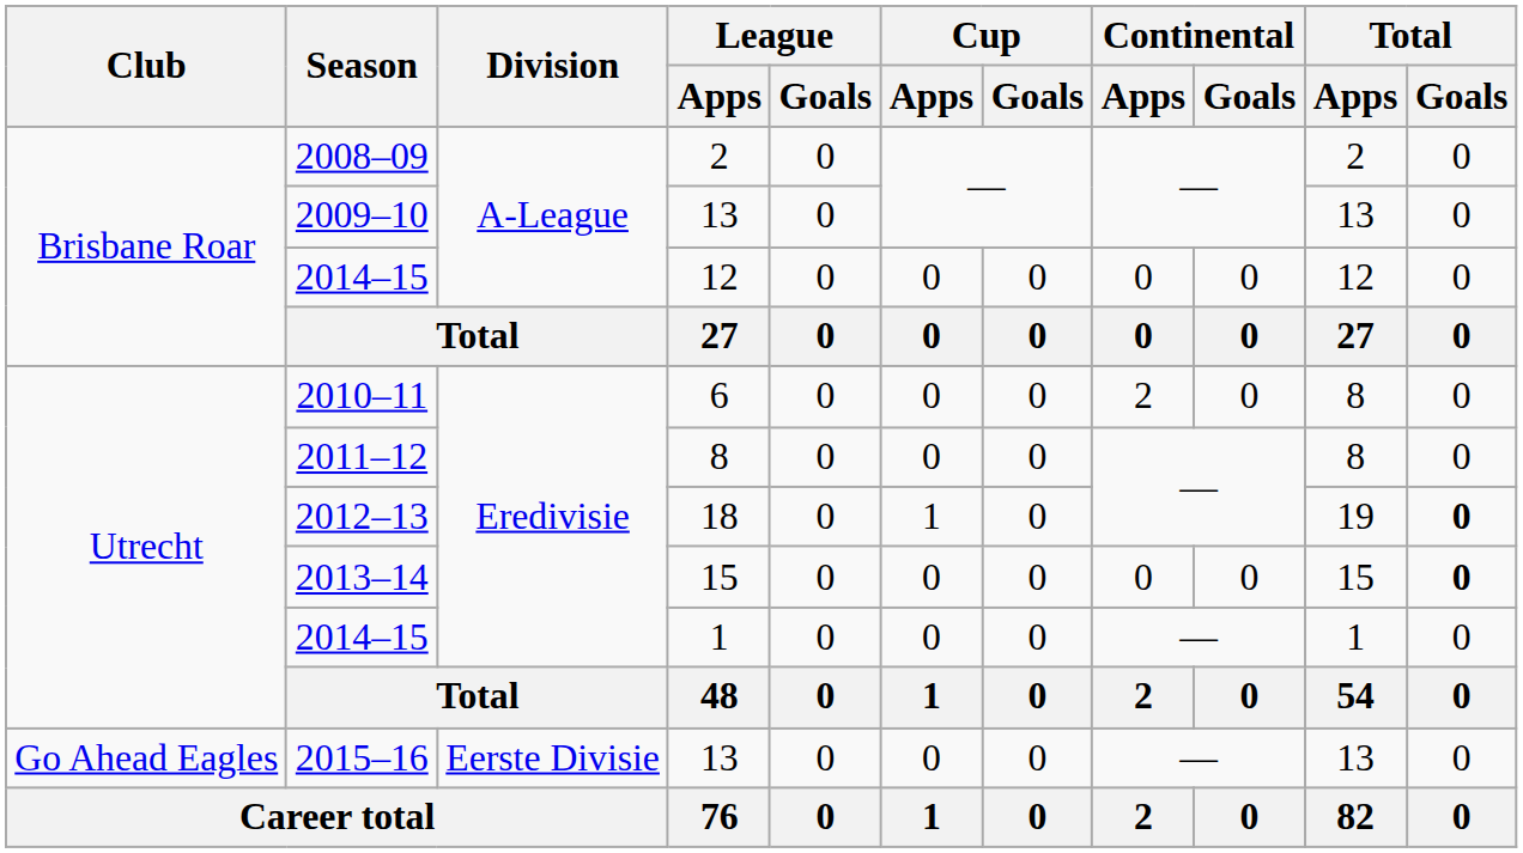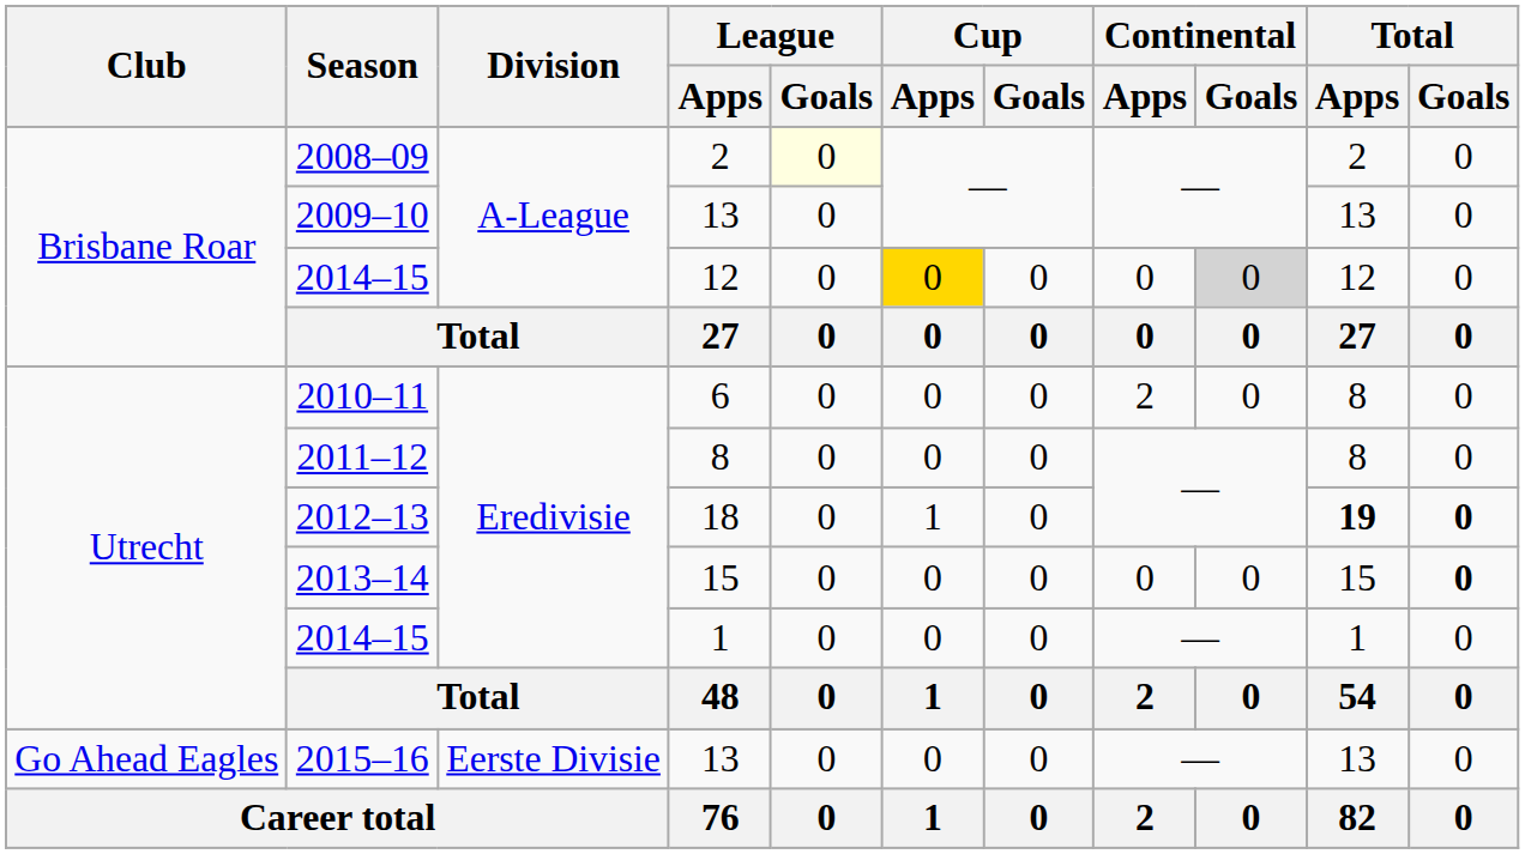2008–09 | League / Goals: no background -> lightyellow background
2014–15 / 12 | Cup / Apps: no background -> gold background
2014–15 / 12 | Continental / Goals: no background -> lightgrey background
2012–13 | Total / Apps: normal -> bold
